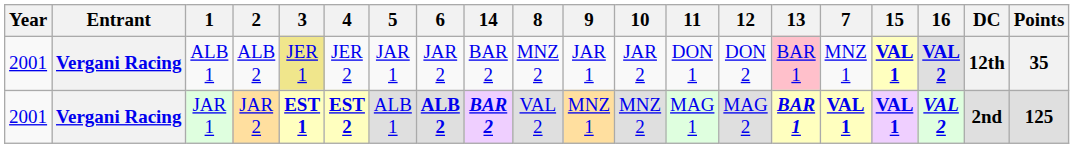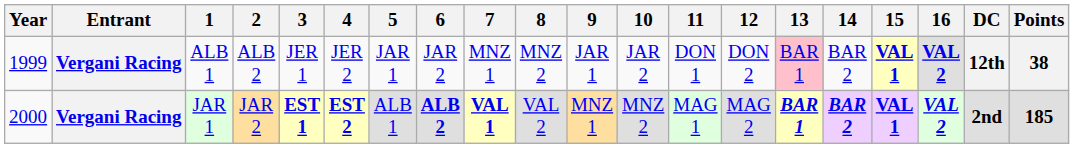columns swapped: 7 <-> 14
row 2 | Year: 2001 -> 1999
row 2 | 3: khaki background -> no background
row 2 | Points: 35 -> 38
row 3 | Year: 2001 -> 2000
row 3 | Points: 125 -> 185
